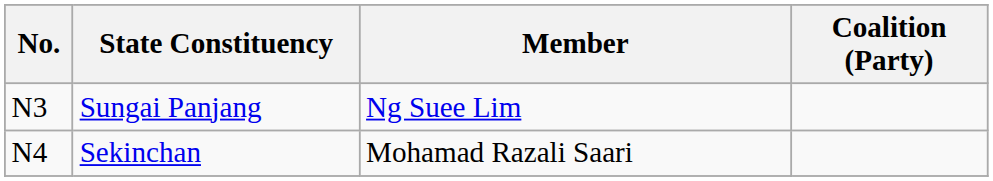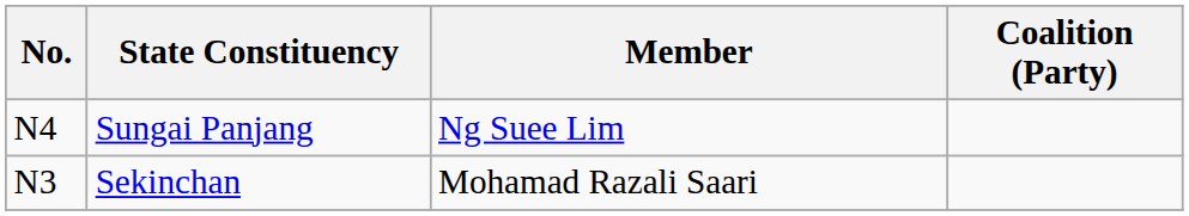Sungai Panjang | No.: N3 -> N4
Sekinchan | No.: N4 -> N3
